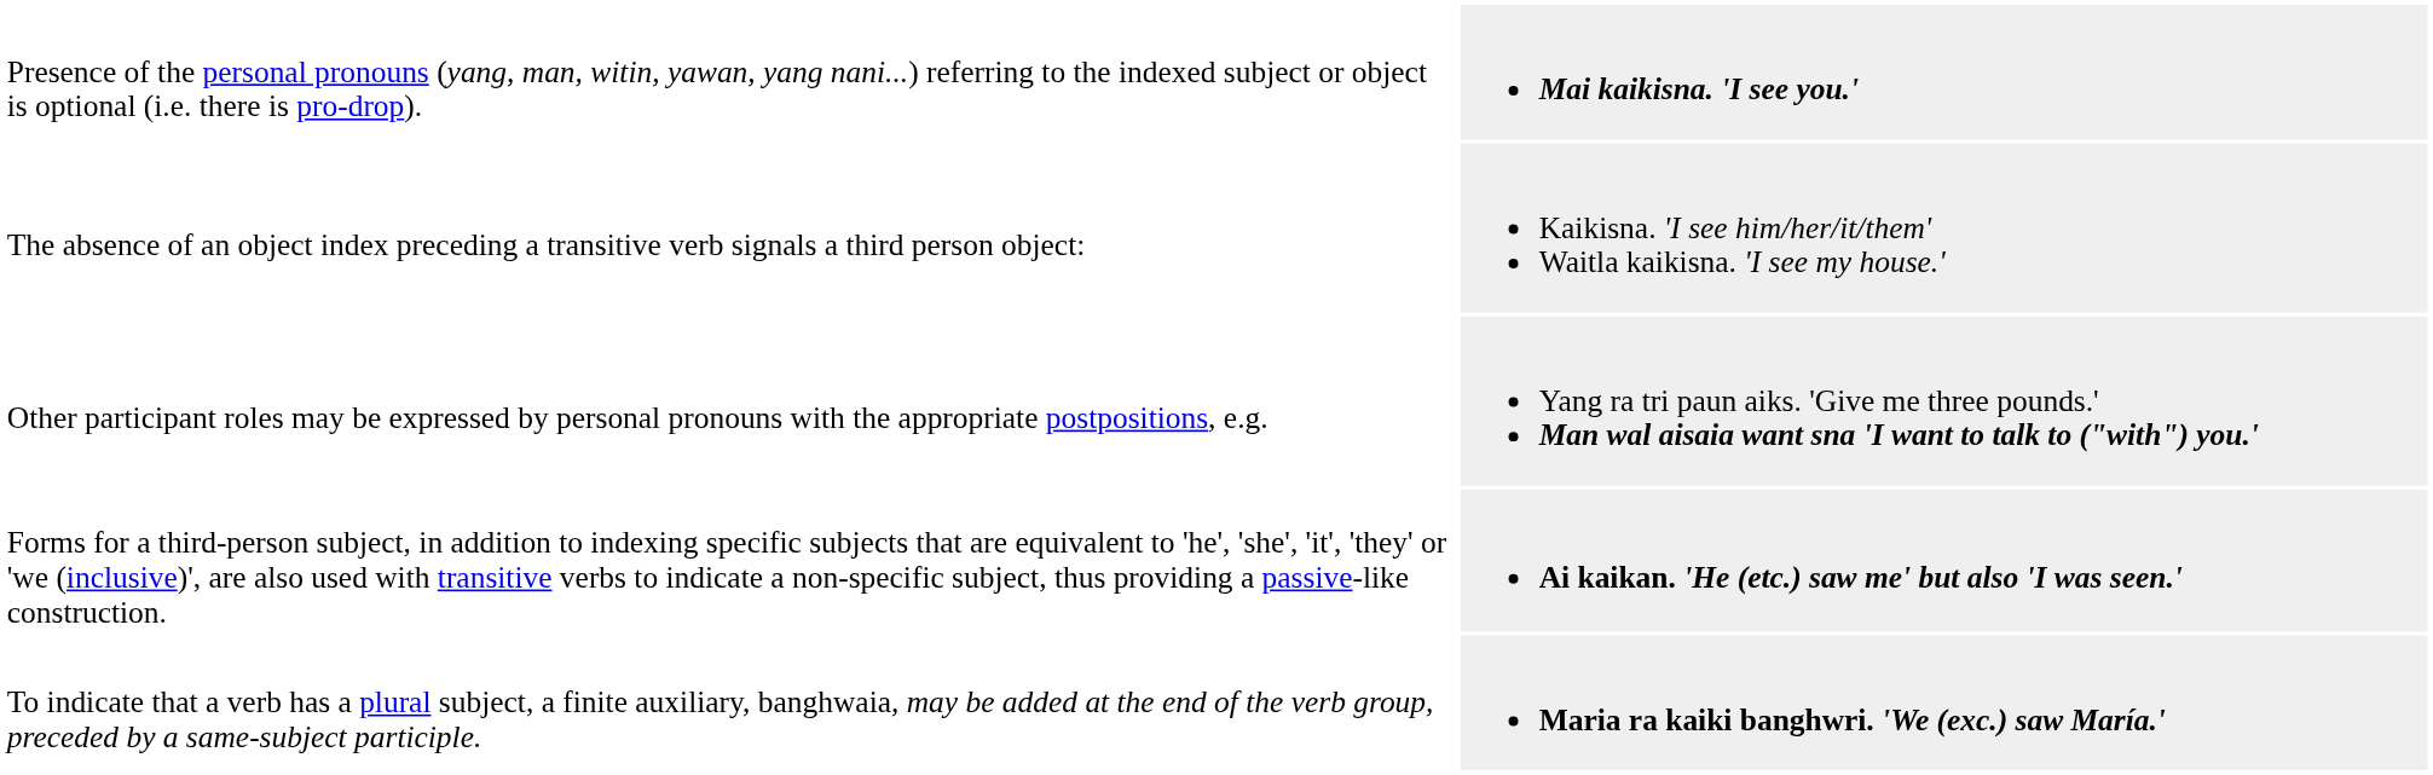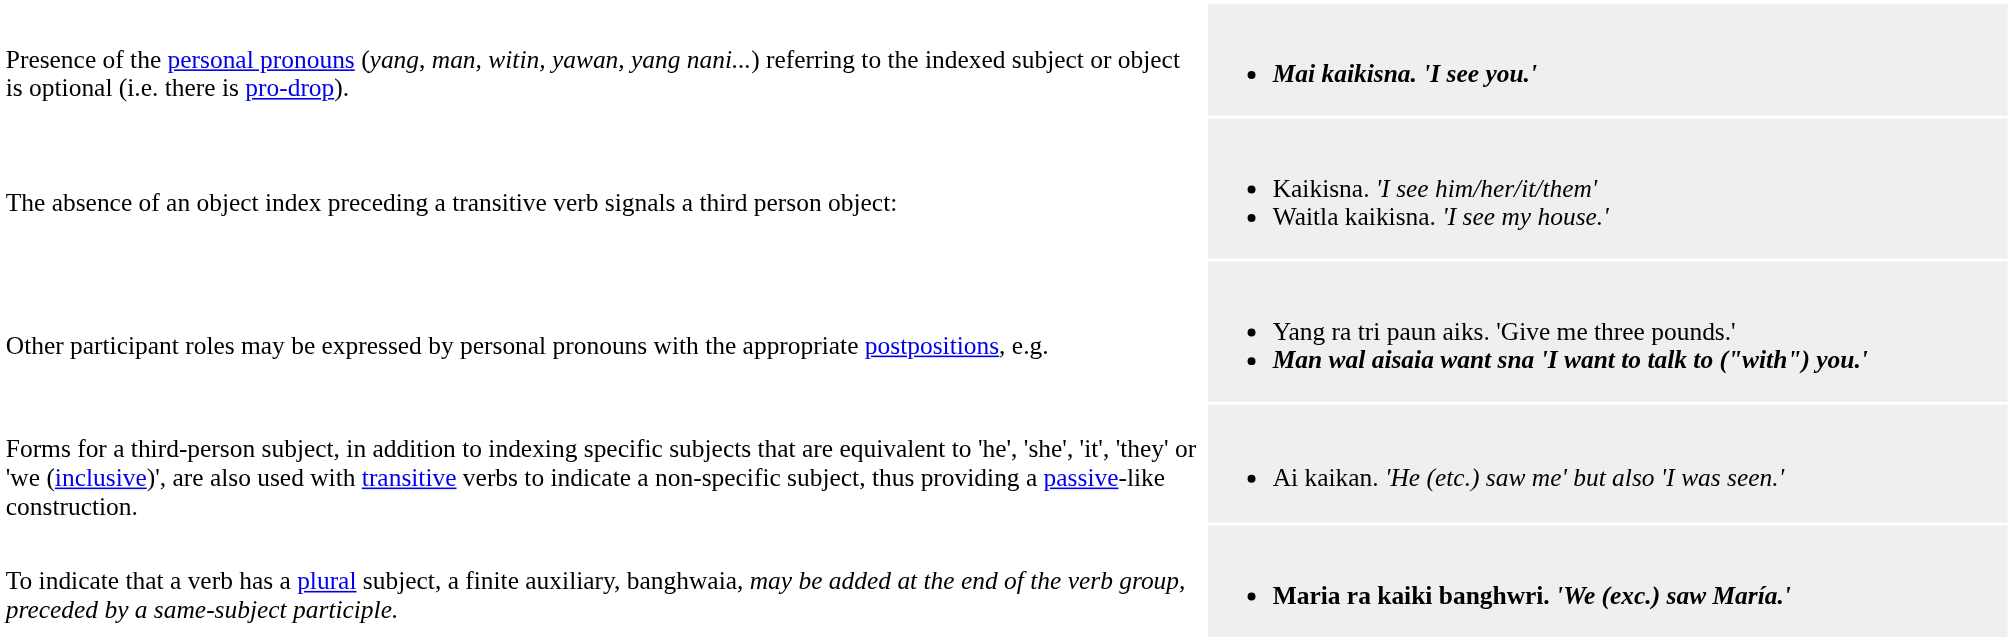row 4 | column 2: bold -> normal
